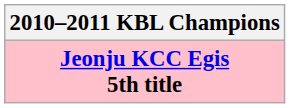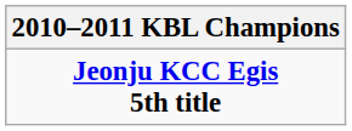row 2 | column 1: pink background -> no background
